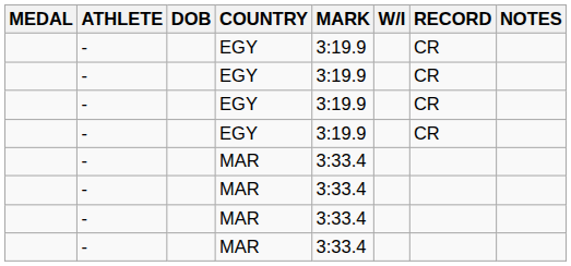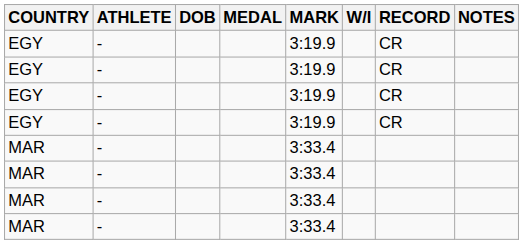columns swapped: MEDAL <-> COUNTRY
